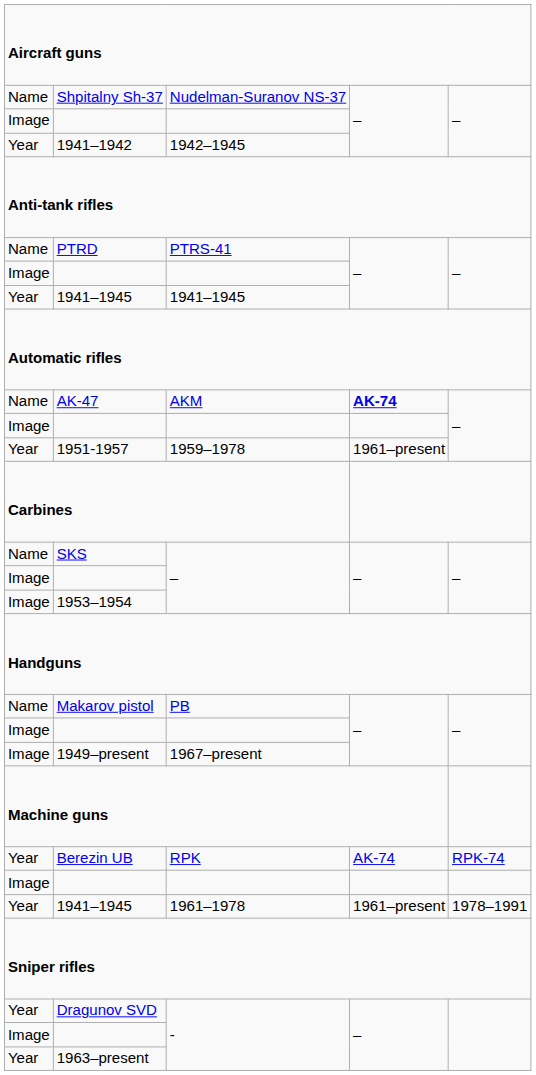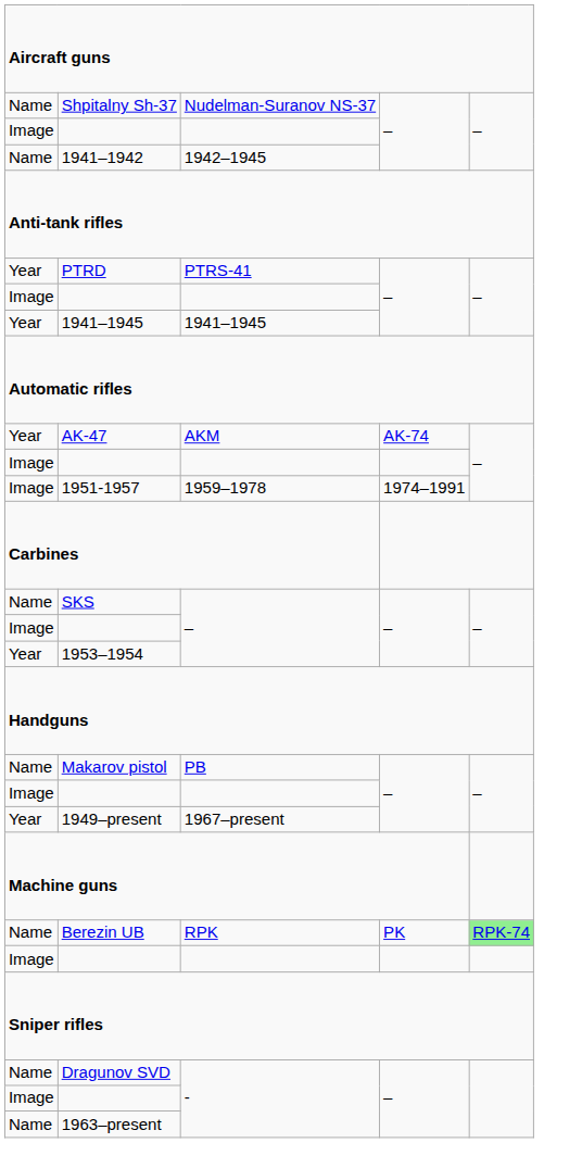1941–1942 | column 1: Year -> Name
PTRD | column 1: Name -> Year
AK-47 | column 1: Name -> Year
AK-47 | column 4: bold -> normal
1951-1957 | column 1: Year -> Image
1951-1957 | column 4: 1961–present -> 1974–1991
1953–1954 | column 1: Image -> Year
1949–present | column 1: Image -> Year
Berezin UB | column 1: Year -> Name
Berezin UB | column 4: AK-74 -> PK
Berezin UB | column 5: no background -> lightgreen background
- row: Year | 1941–1945 | 1961–1978 | 1961–present | 1978–1991
Dragunov SVD | column 1: Year -> Name
1963–present | column 1: Year -> Name
